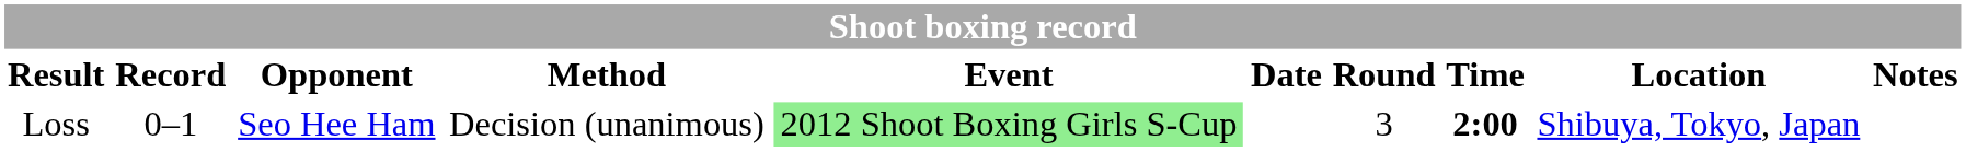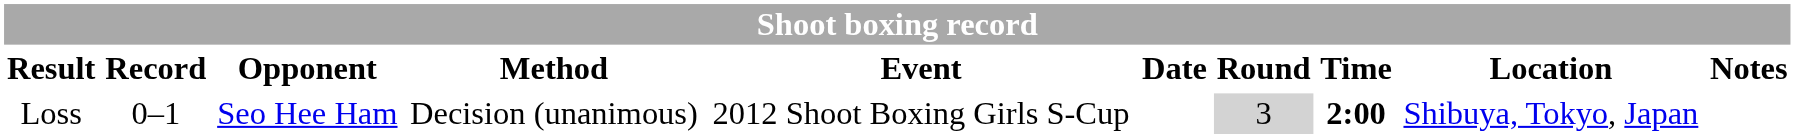Loss | Event: lightgreen background -> no background
Loss | Round: no background -> lightgrey background
